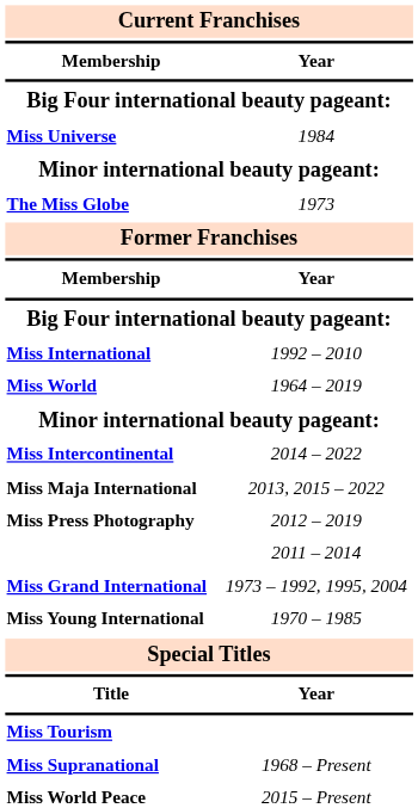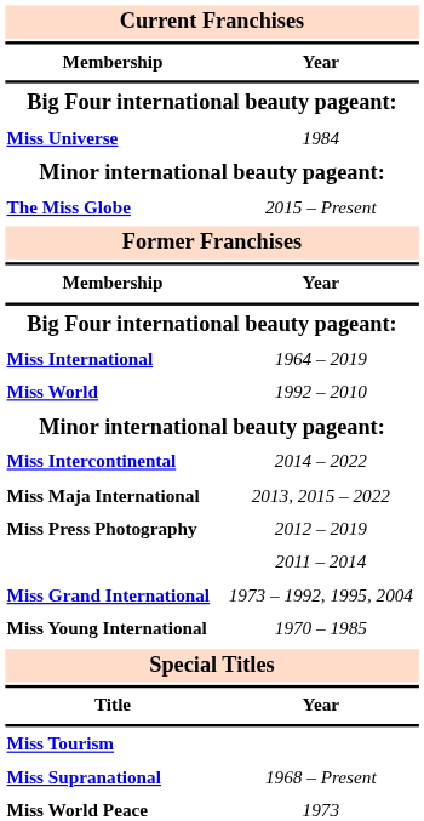row 6 | column 2: 1973 -> 2015 – Present
row 10 | column 2: 1992 – 2010 -> 1964 – 2019
row 11 | column 2: 1964 – 2019 -> 1992 – 2010
row 23 | column 2: 2015 – Present -> 1973
